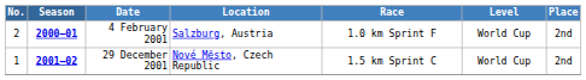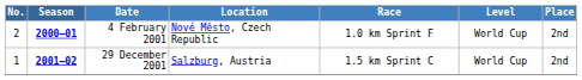4 February 2001 | Location: Salzburg, Austria -> Nové Město, Czech Republic
29 December 2001 | Location: Nové Město, Czech Republic -> Salzburg, Austria
